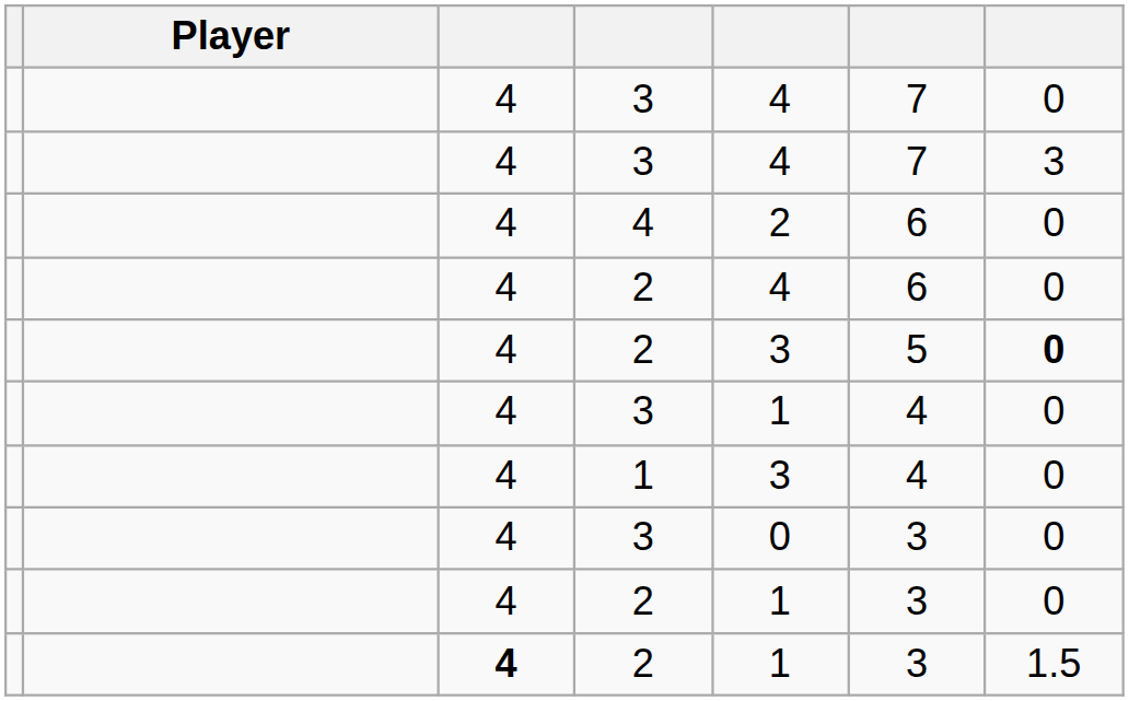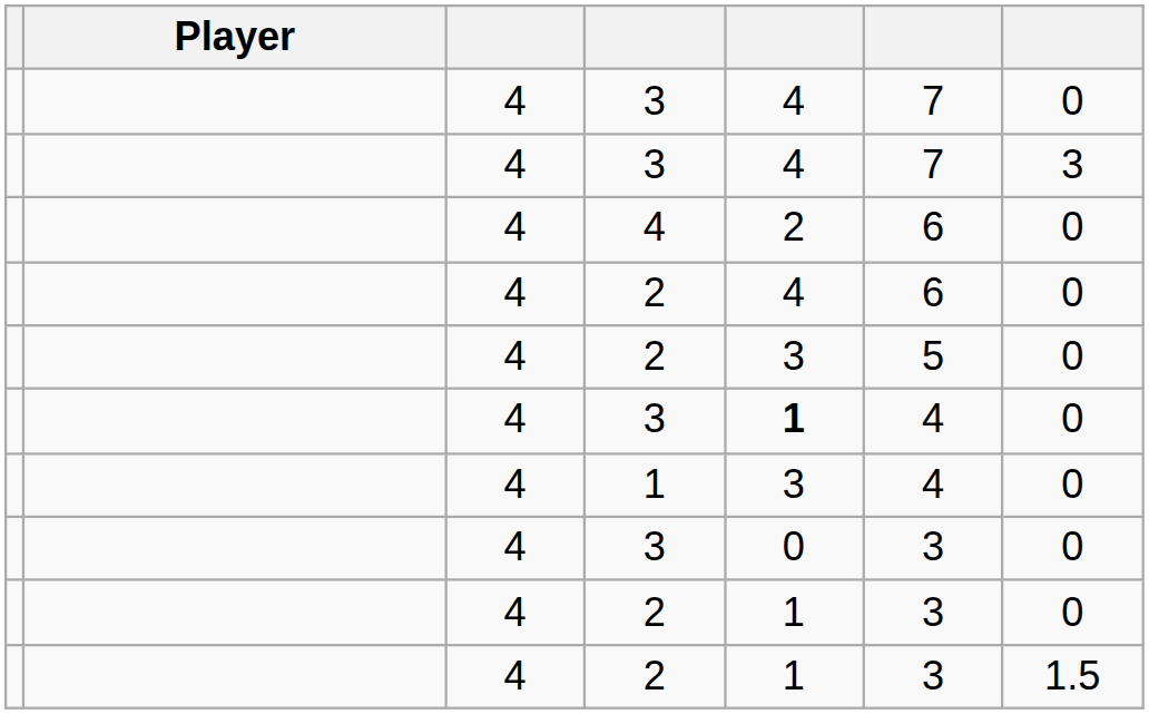row 6 | column 7: bold -> normal
row 7 | column 5: normal -> bold
row 11 | column 3: bold -> normal
